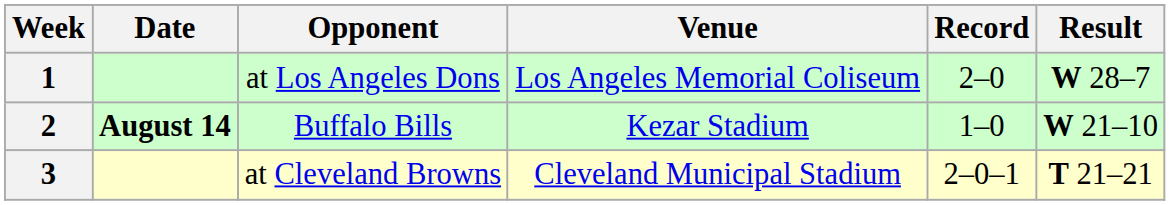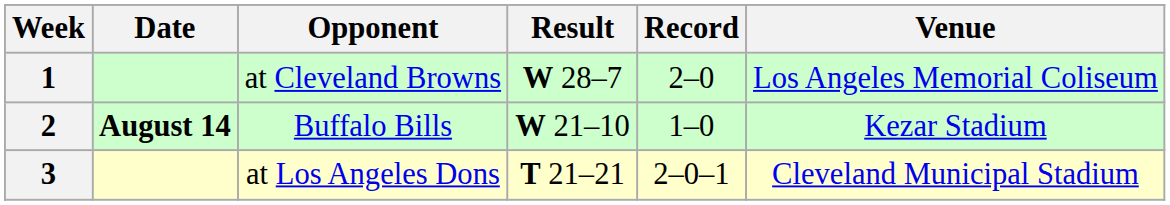columns swapped: Result <-> Venue
1 | Opponent: at Los Angeles Dons -> at Cleveland Browns
3 | Opponent: at Cleveland Browns -> at Los Angeles Dons
